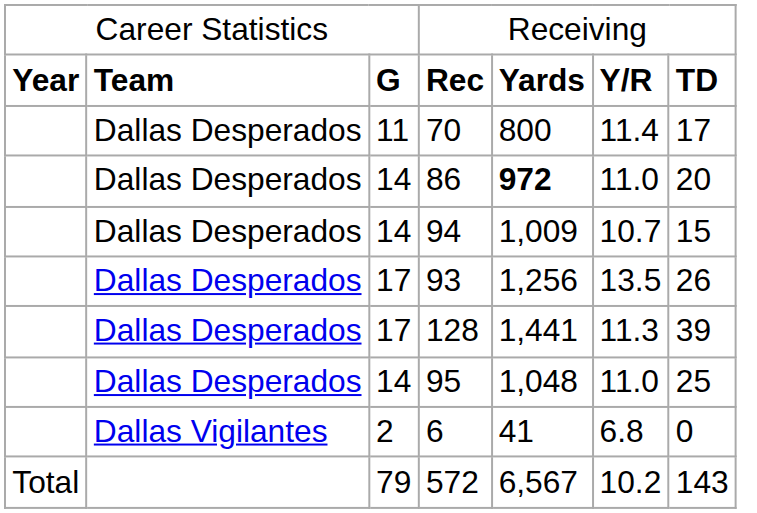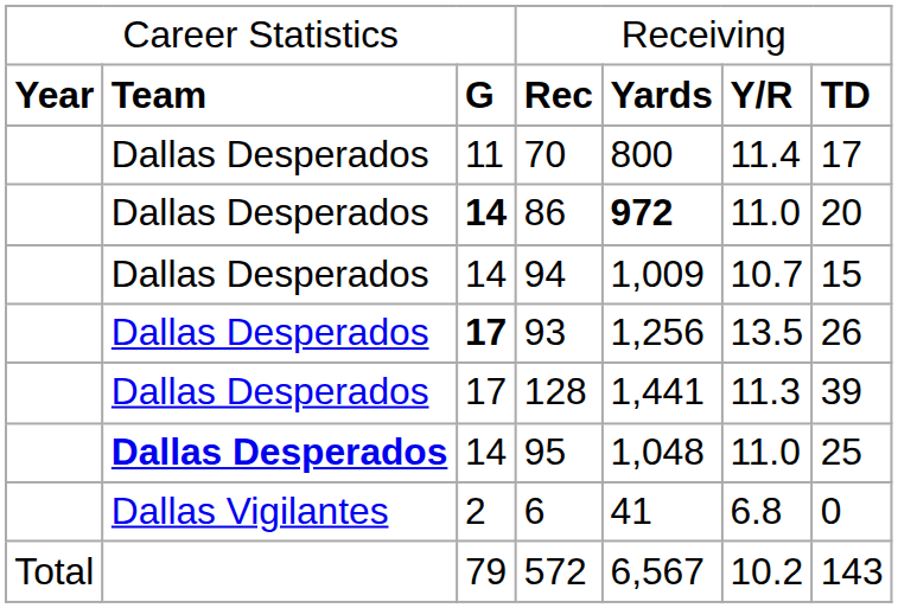86 | column 3: normal -> bold
93 | column 3: normal -> bold
95 | column 2: normal -> bold
